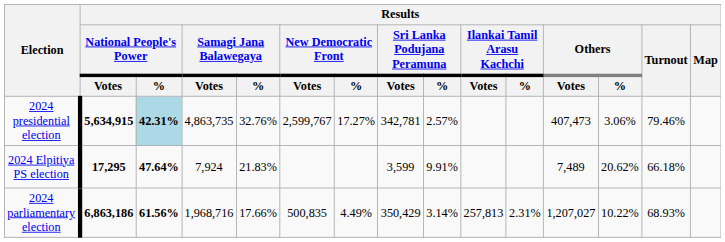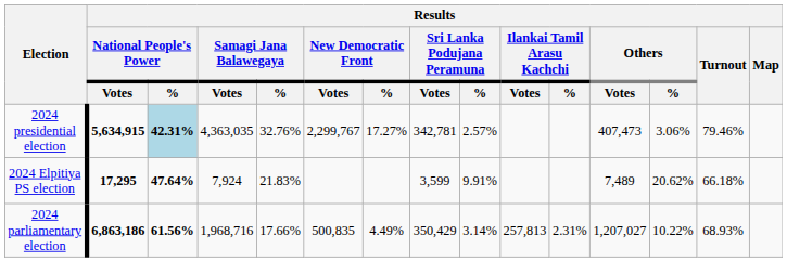2024 presidential election | Results / Samagi Jana Balawegaya / Votes: 4,863,735 -> 4,363,035
2024 presidential election | Results / New Democratic Front / Votes: 2,599,767 -> 2,299,767
